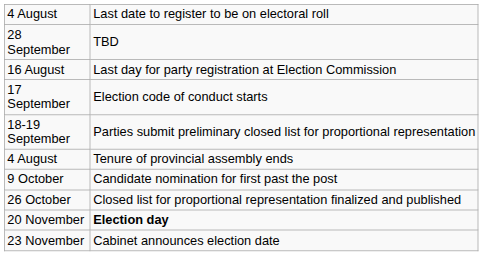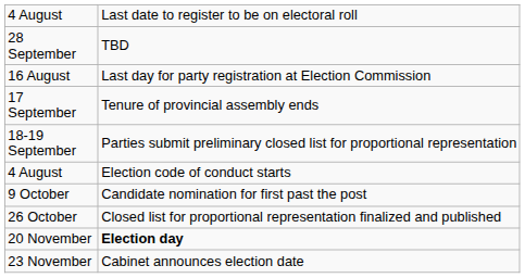row 4 | column 2: Election code of conduct starts -> Tenure of provincial assembly ends
row 6 | column 2: Tenure of provincial assembly ends -> Election code of conduct starts
